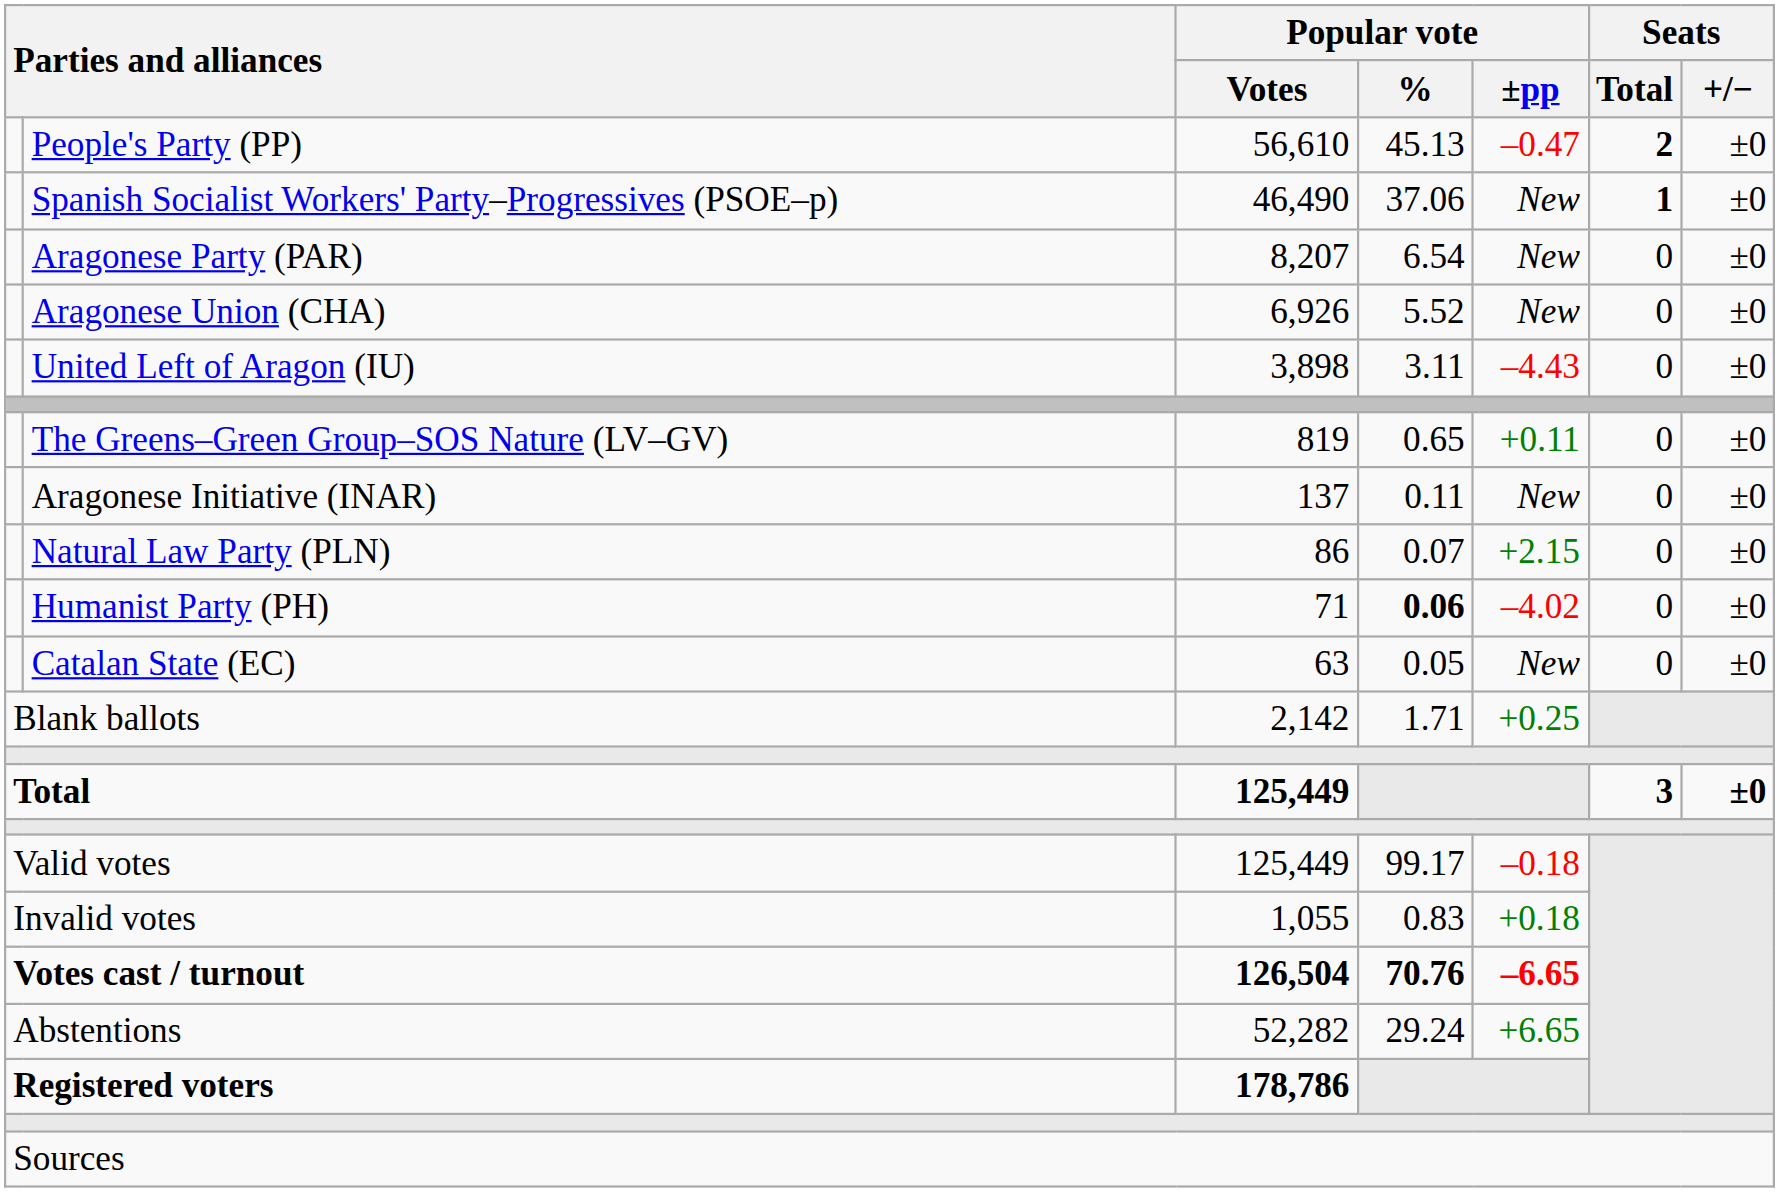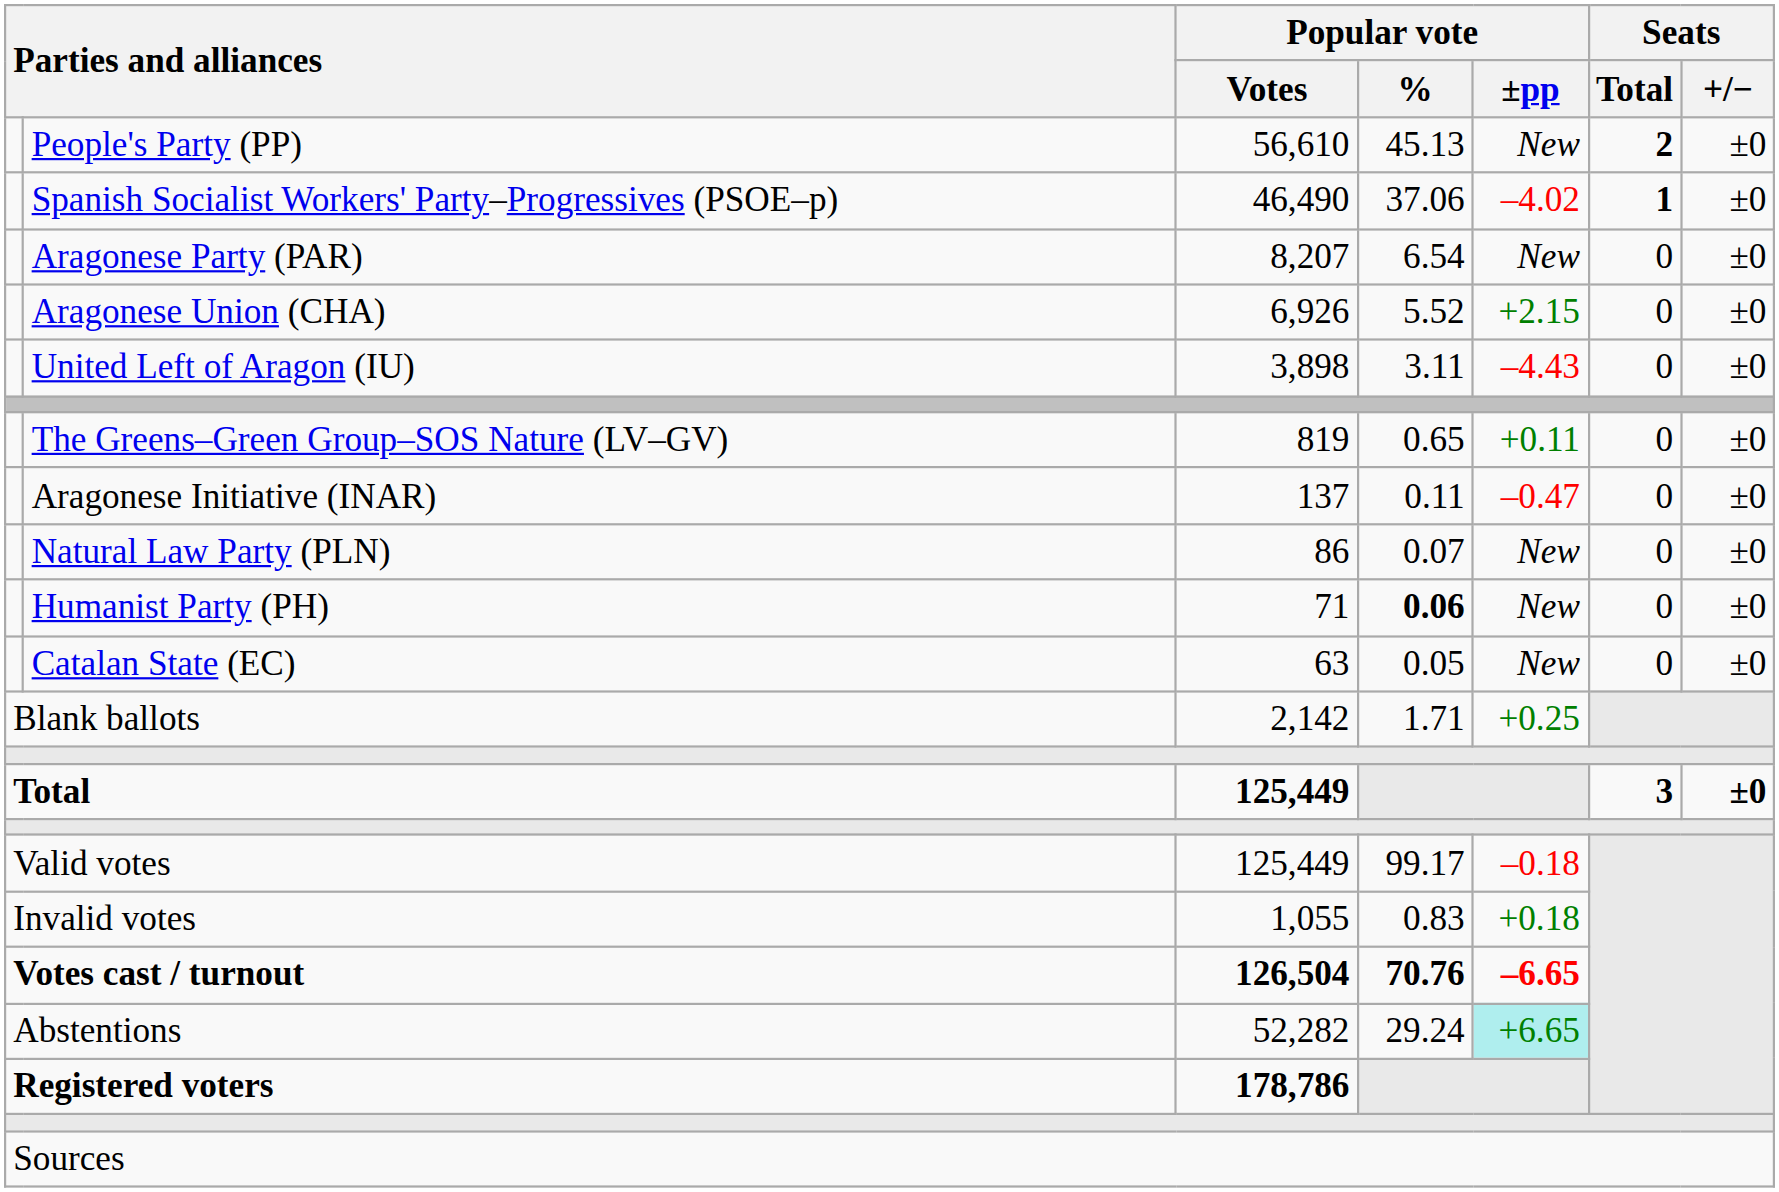People's Party (PP) | Popular vote / ±pp: –0.47 -> New
Spanish Socialist Workers' Party–Progressives (PSOE–p) | Popular vote / ±pp: New -> –4.02
Aragonese Union (CHA) | Popular vote / ±pp: New -> +2.15
Aragonese Initiative (INAR) | Popular vote / ±pp: New -> –0.47
Natural Law Party (PLN) | Popular vote / ±pp: +2.15 -> New
Humanist Party (PH) | Popular vote / ±pp: –4.02 -> New
Abstentions | Popular vote / ±pp: no background -> paleturquoise background
